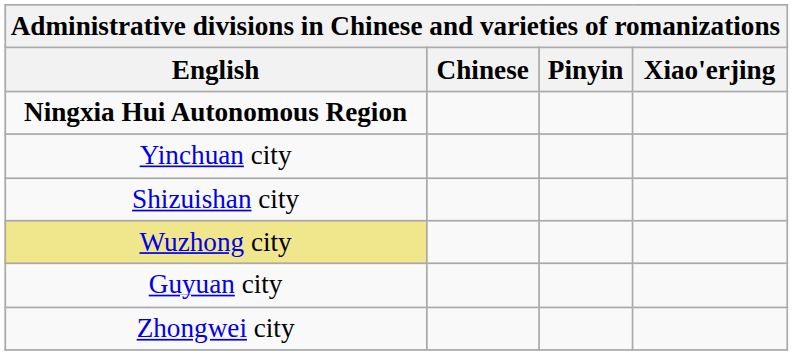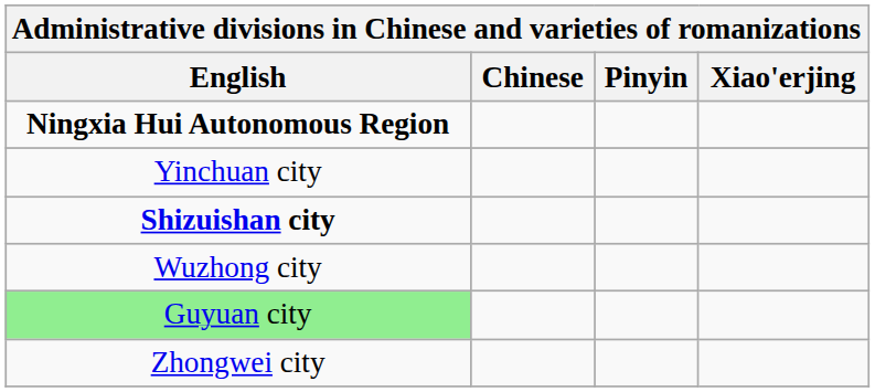Shizuishan city | English: normal -> bold
Wuzhong city | English: khaki background -> no background
Guyuan city | English: no background -> lightgreen background
